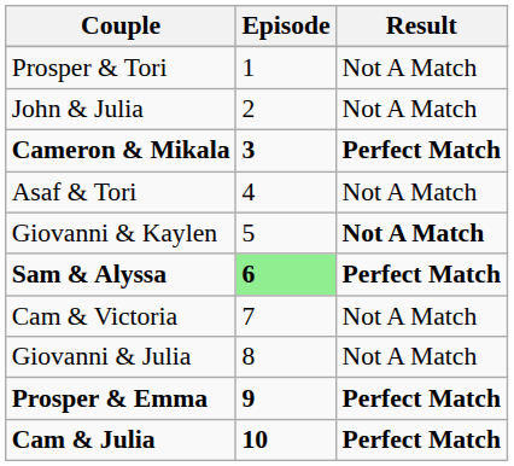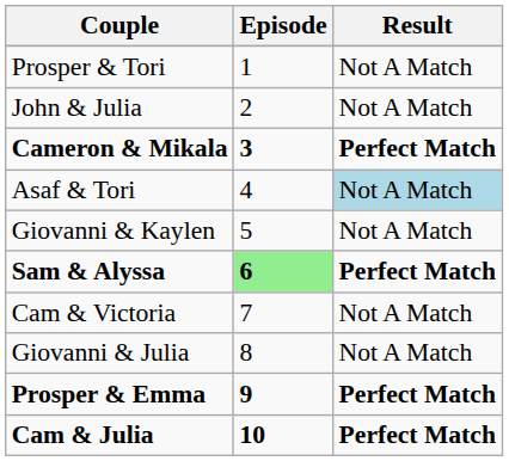Asaf & Tori | Result: no background -> lightblue background
Giovanni & Kaylen | Result: bold -> normal
